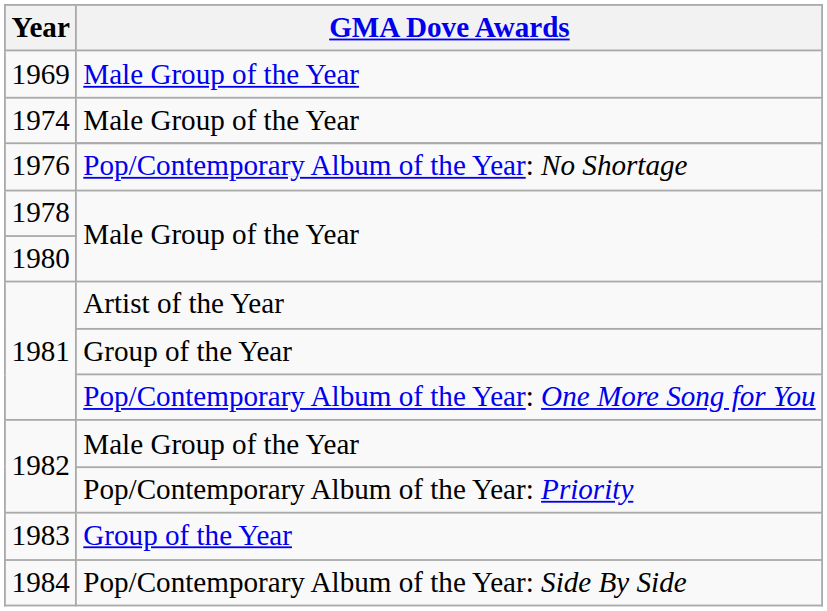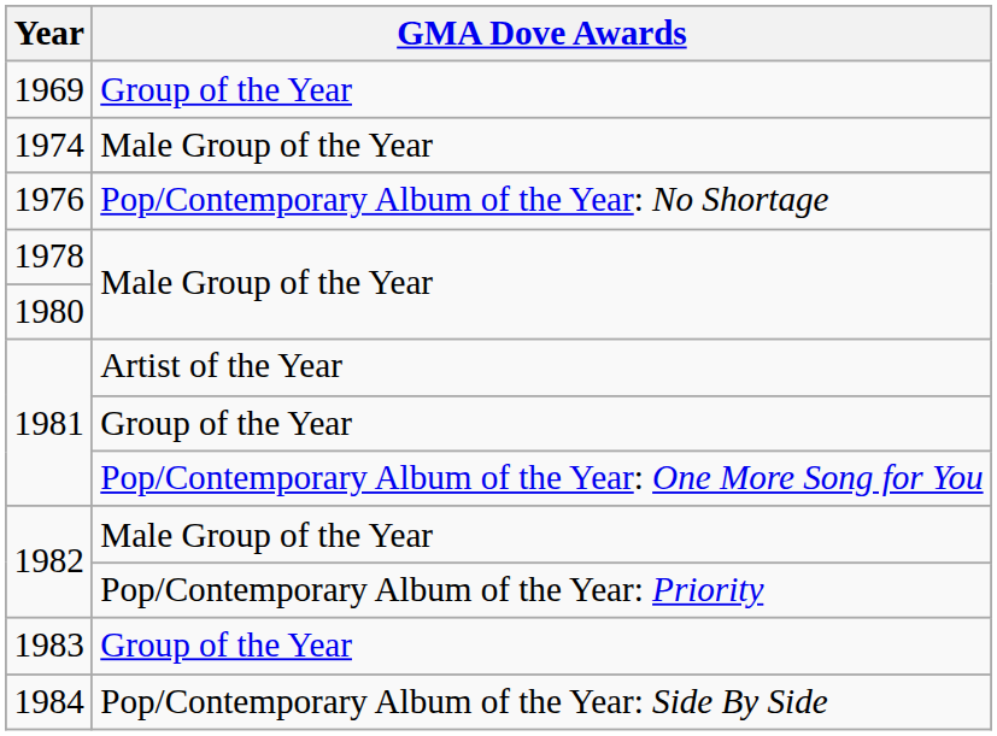row 2 | GMA Dove Awards: Male Group of the Year -> Group of the Year
